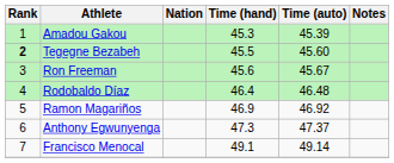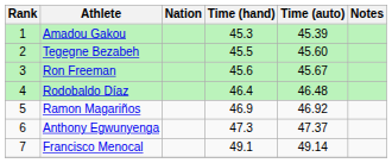Tegegne Bezabeh | Rank: bold -> normal
